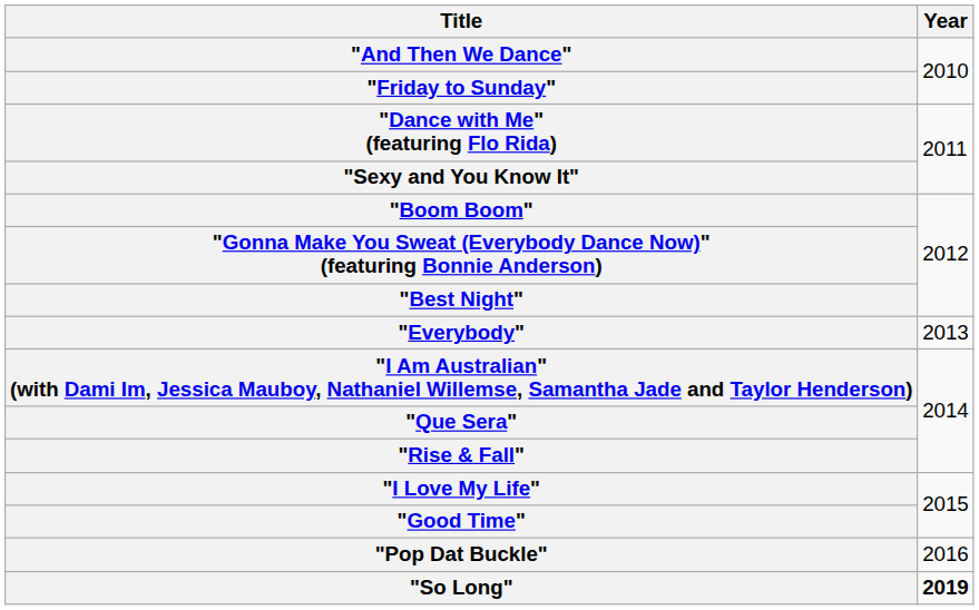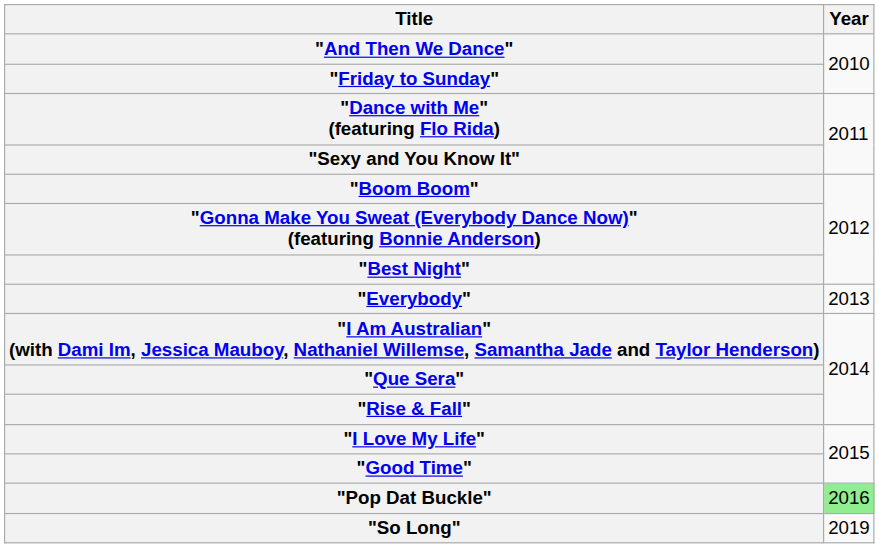"Pop Dat Buckle" | Year: no background -> lightgreen background
"So Long" | Year: bold -> normal
